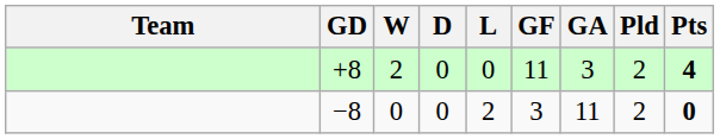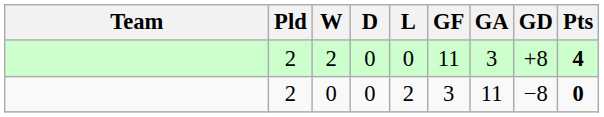columns swapped: Pld <-> GD
